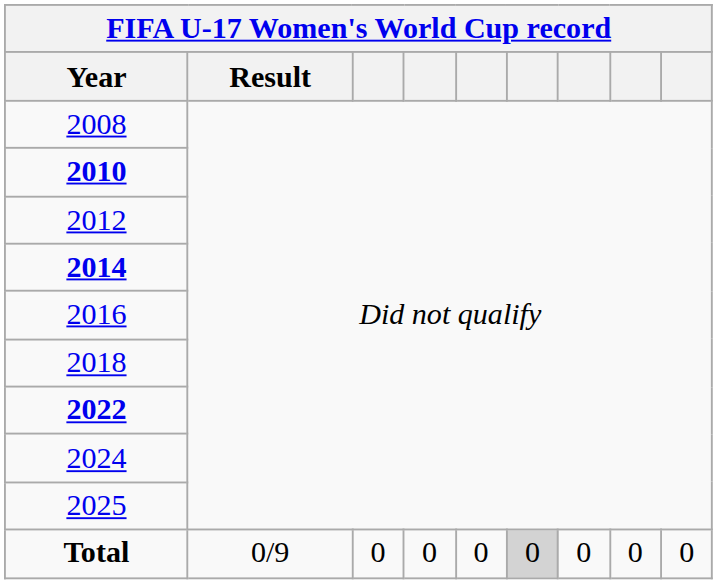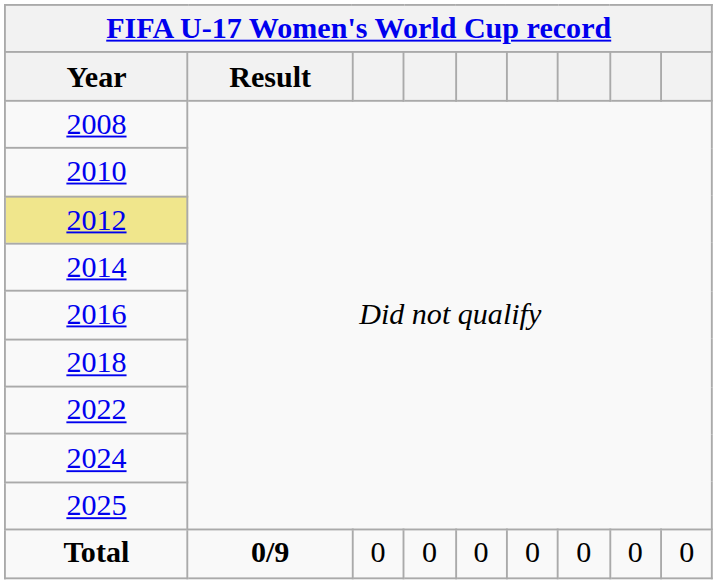2010 | Year: bold -> normal
2012 | Year: no background -> khaki background
2014 | Year: bold -> normal
2022 | Year: bold -> normal
Total | Result: normal -> bold
Total | column 6: lightgrey background -> no background
